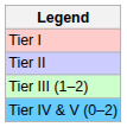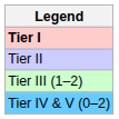row 2 | column 1: normal -> bold
